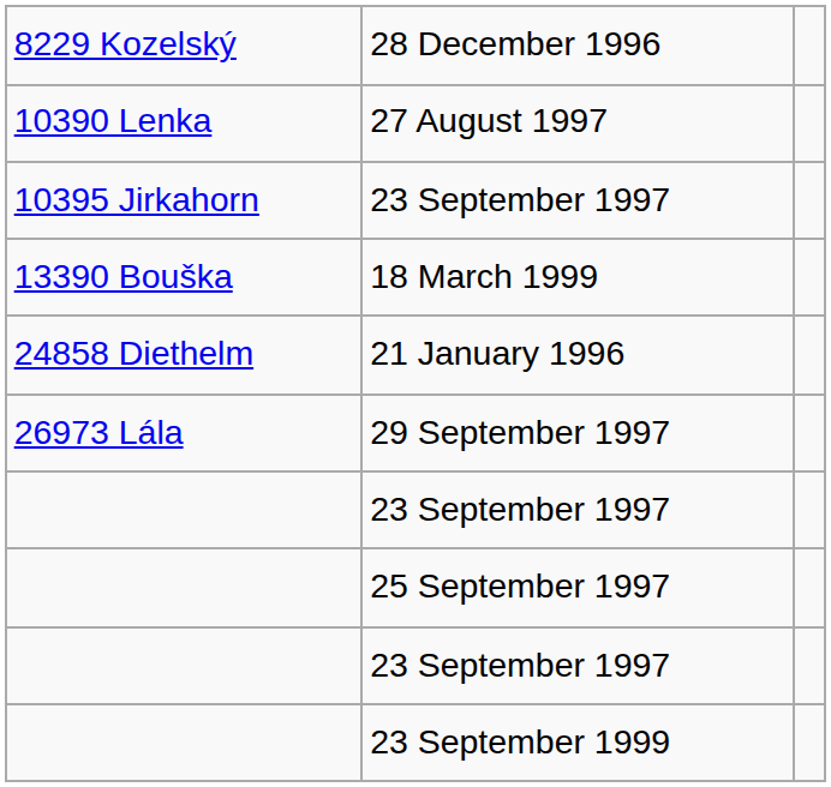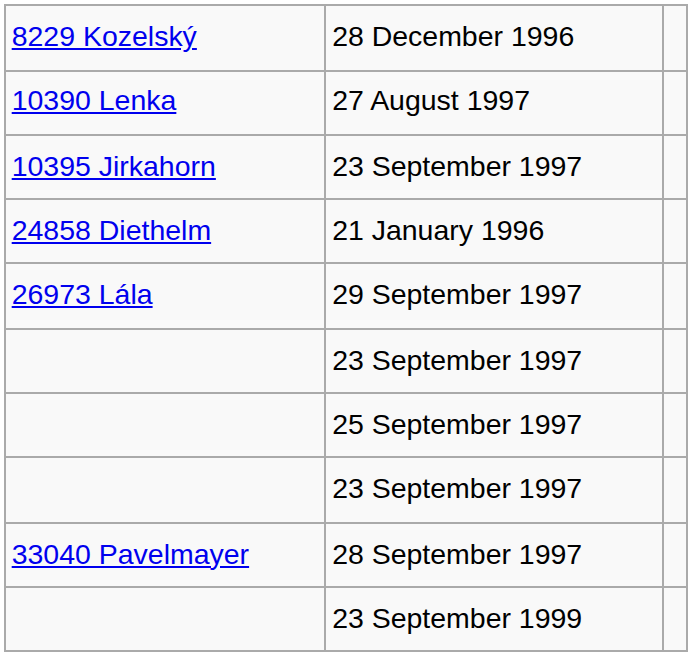- row: 13390 Bouška | 18 March 1999
+ row: 33040 Pavelmayer | 28 September 1997
